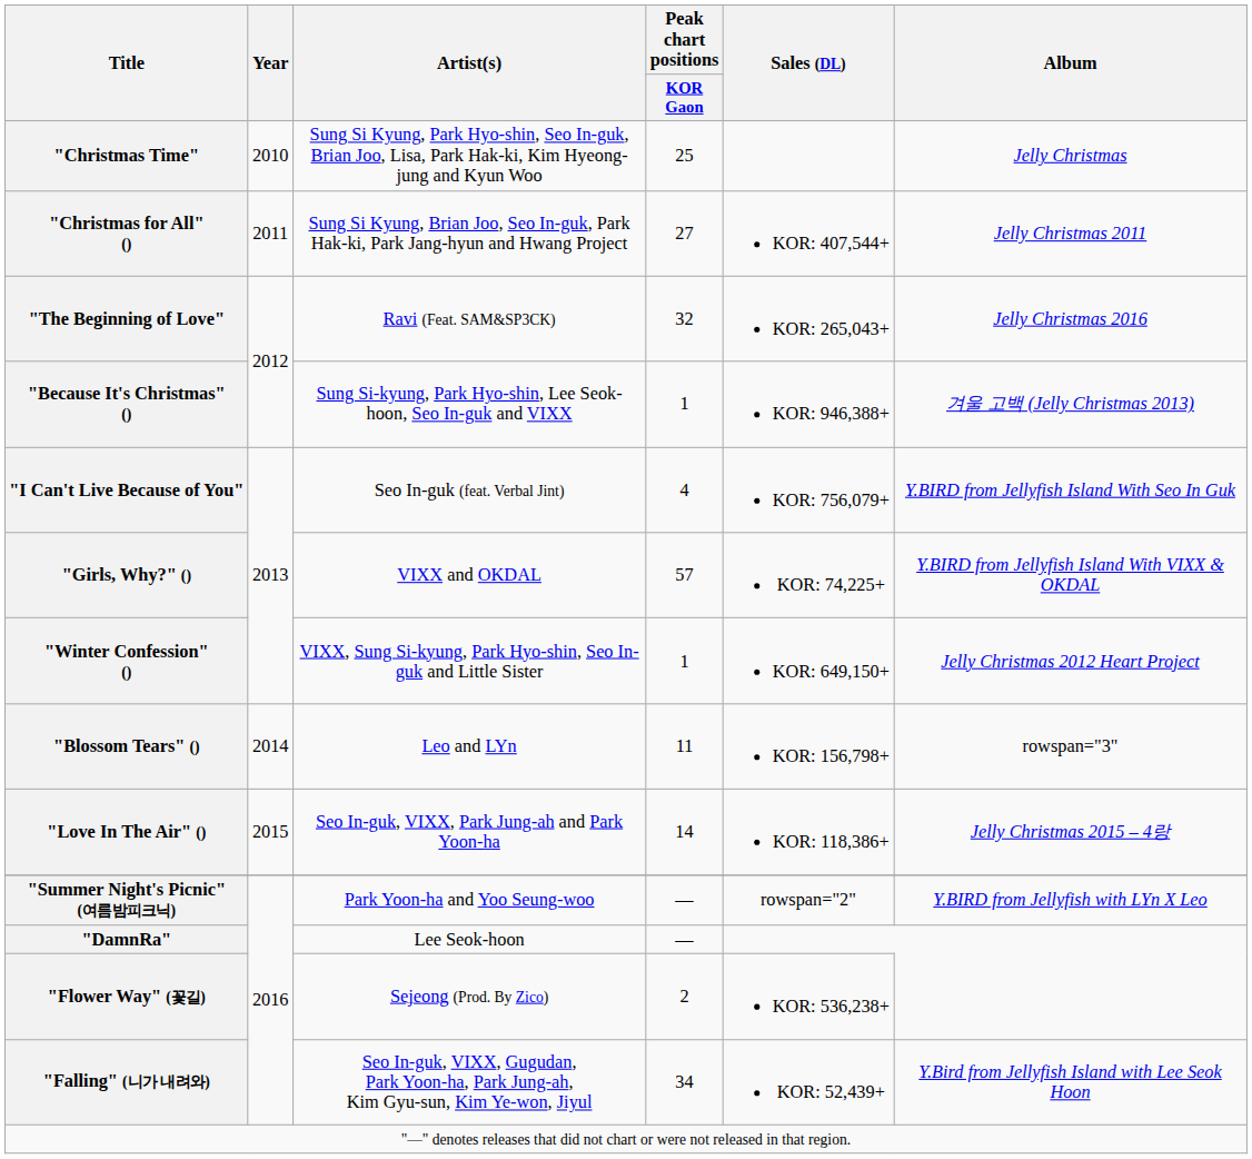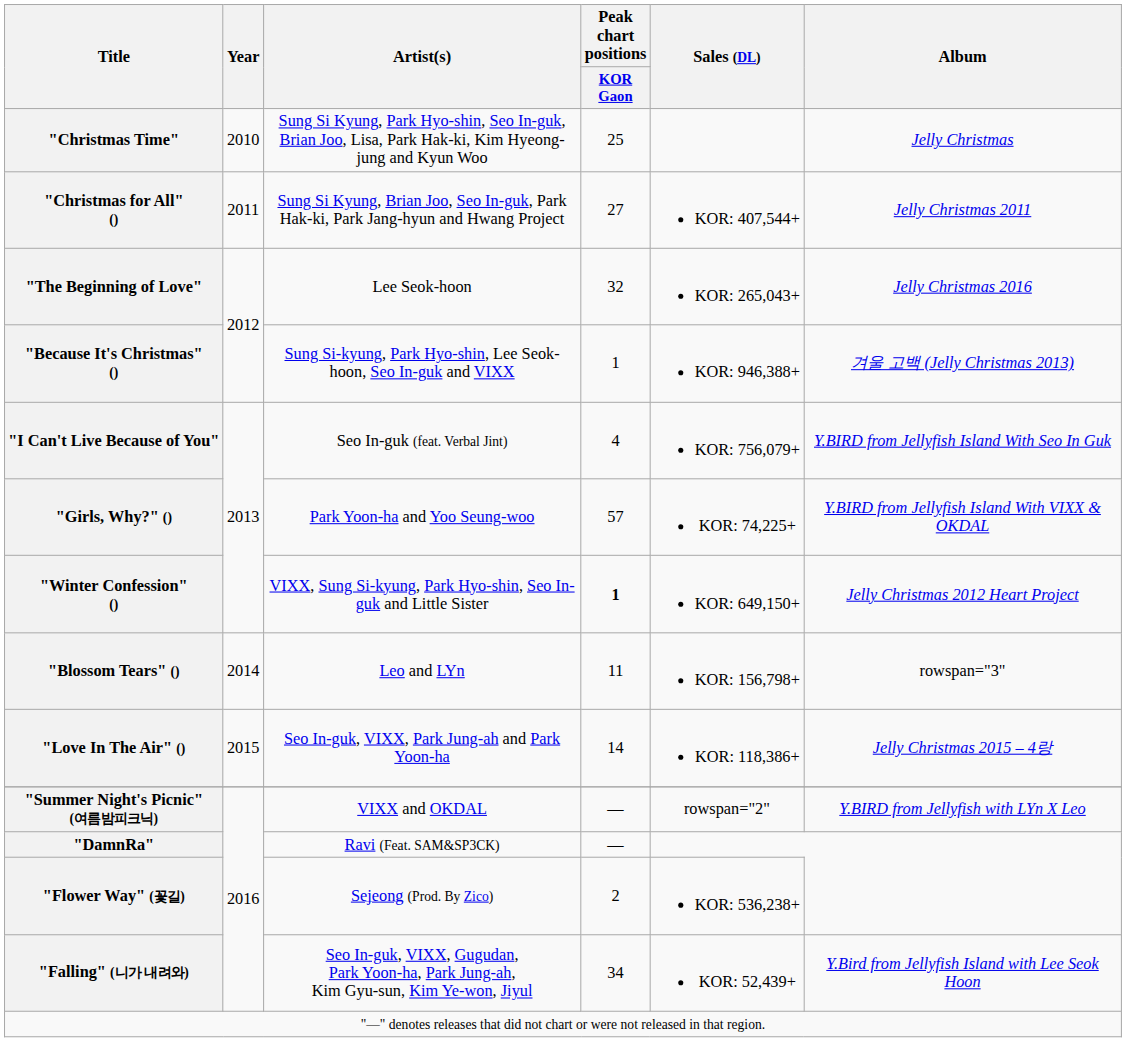"The Beginning of Love" | Artist(s): Ravi (Feat. SAM&SP3CK) -> Lee Seok-hoon
"Girls, Why?" () | Artist(s): VIXX and OKDAL -> Park Yoon-ha and Yoo Seung-woo
"Winter Confession" () | Peak chart positions / KOR Gaon: normal -> bold
"Summer Night's Picnic" (여름밤피크닉) | Artist(s): Park Yoon-ha and Yoo Seung-woo -> VIXX and OKDAL
"DamnRa" | Artist(s): Lee Seok-hoon -> Ravi (Feat. SAM&SP3CK)
